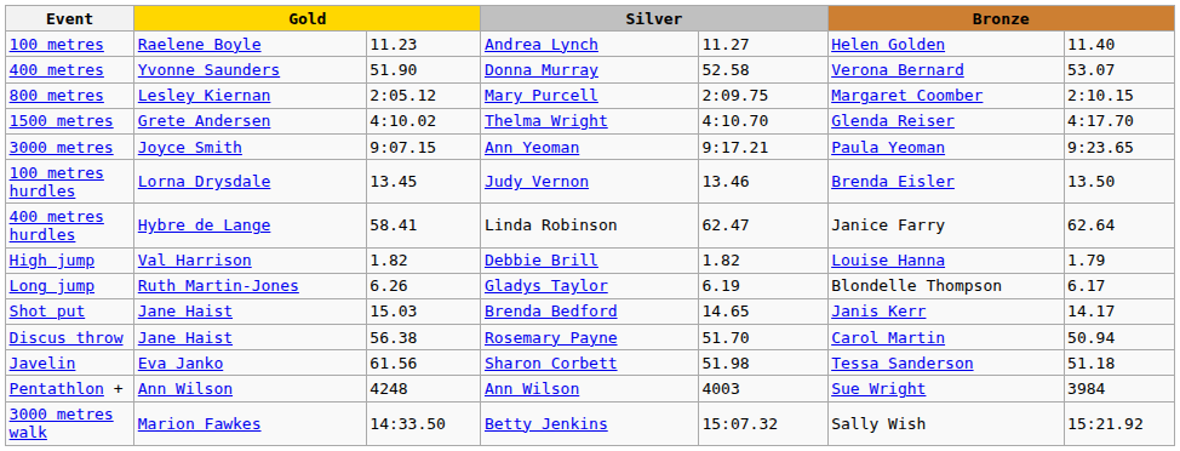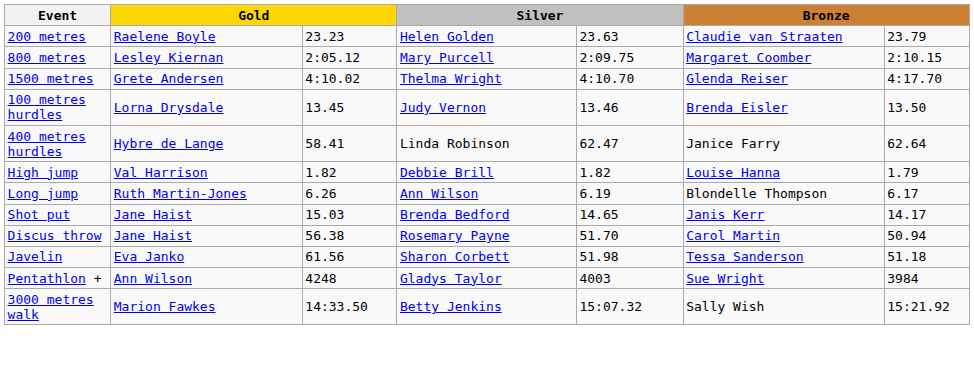- row: 100 metres | Raelene Boyle | 11.23 | Andrea Lynch | 11.27 | Helen Golden | 11.40
+ row: 200 metres | Raelene Boyle | 23.23 | Helen Golden | 23.63 | Claudie van Straaten | 23.79
- row: 400 metres | Yvonne Saunders | 51.90 | Donna Murray | 52.58 | Verona Bernard | 53.07
- row: 3000 metres | Joyce Smith | 9:07.15 | Ann Yeoman | 9:17.21 | Paula Yeoman | 9:23.65
Long jump | column 4: Gladys Taylor -> Ann Wilson
Pentathlon + | column 4: Ann Wilson -> Gladys Taylor
